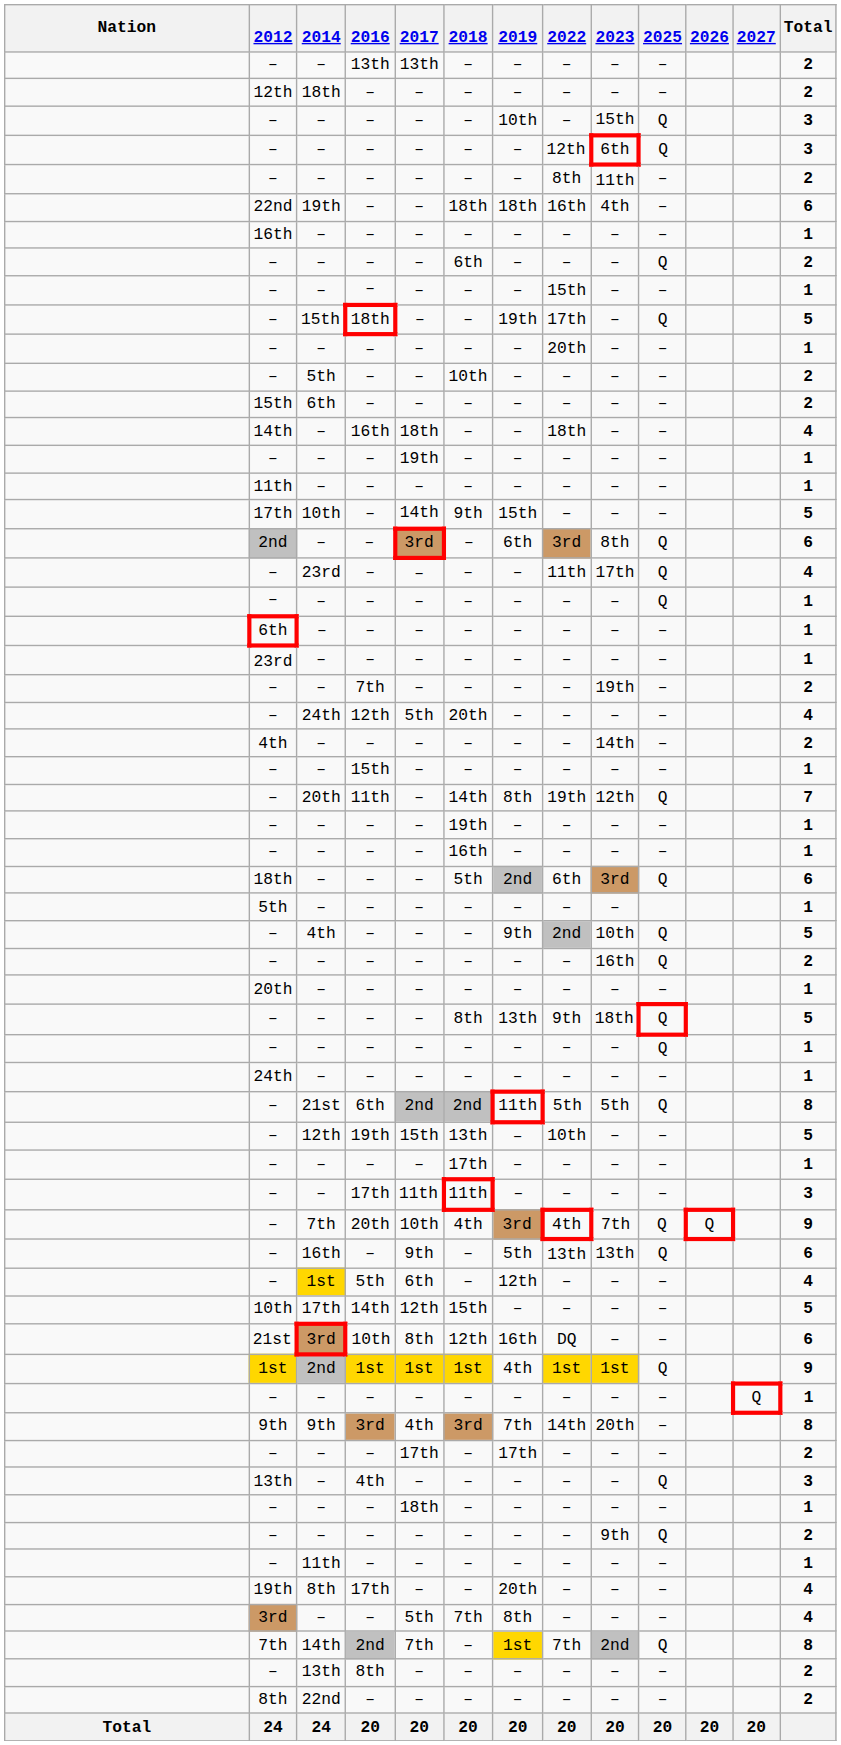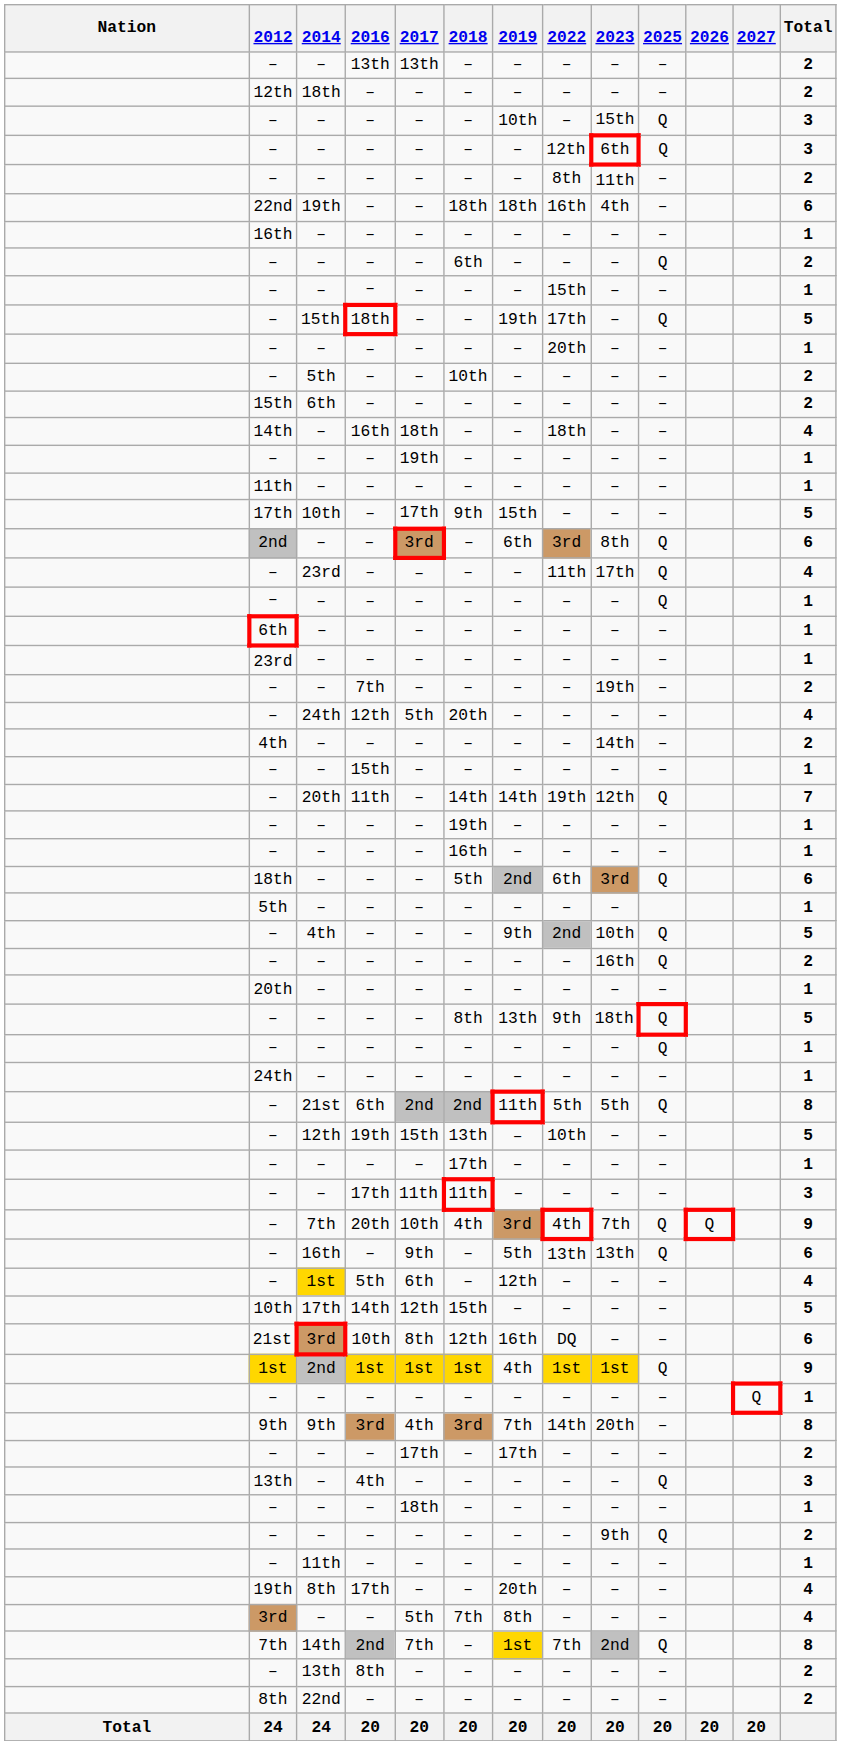row 18 | 2017: 14th -> 17th
row 28 | 2019: 8th -> 14th
